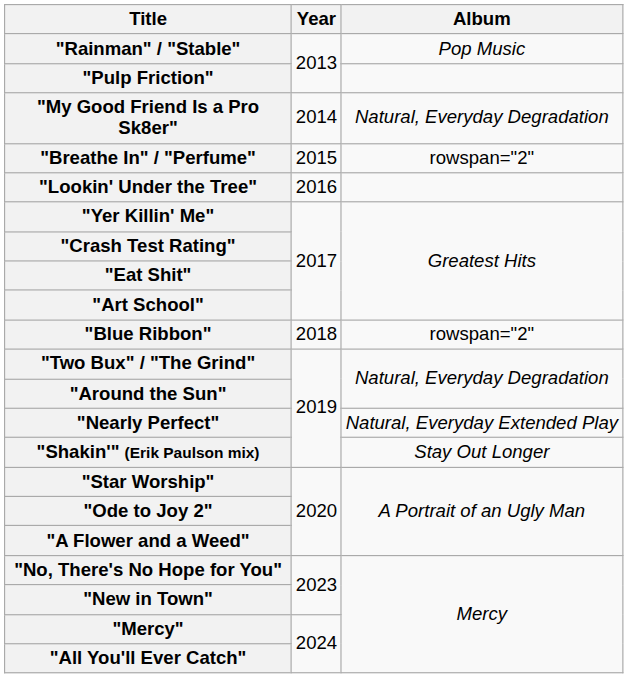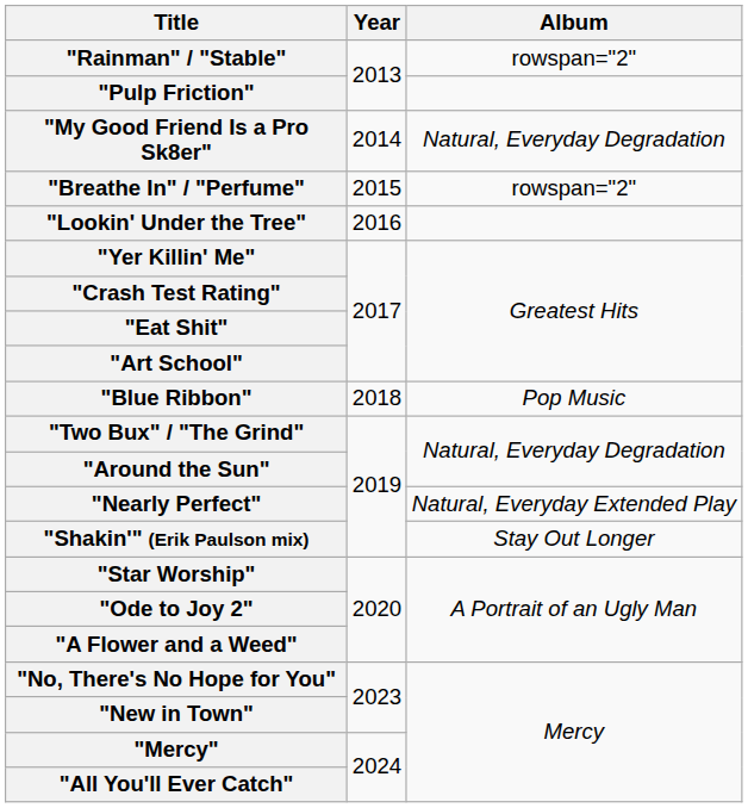"Rainman" / "Stable" | Album: Pop Music -> rowspan="2"
"Blue Ribbon" | Album: rowspan="2" -> Pop Music
